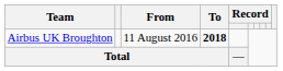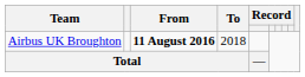Airbus UK Broughton | From: normal -> bold
Airbus UK Broughton | To: bold -> normal
